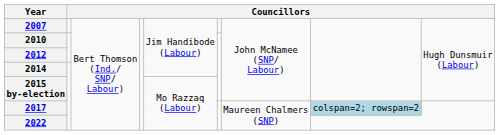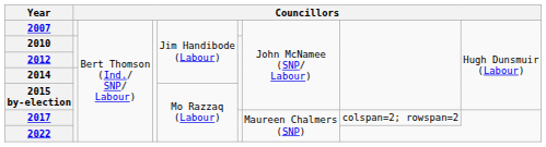2017 | column 8: lightblue background -> no background
